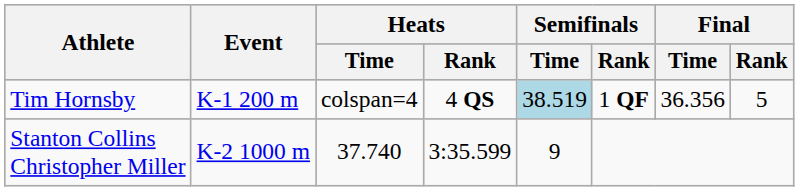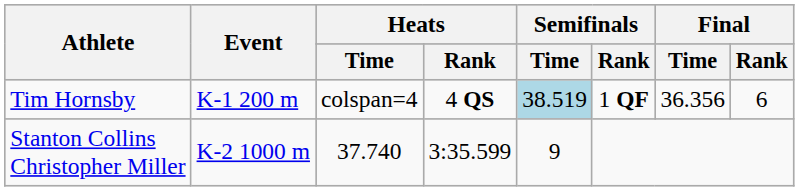Tim Hornsby | Final / Rank: 5 -> 6
